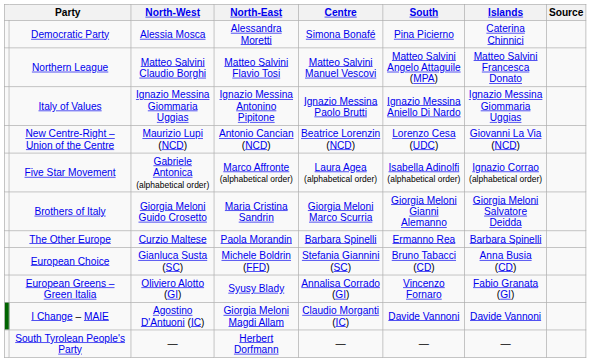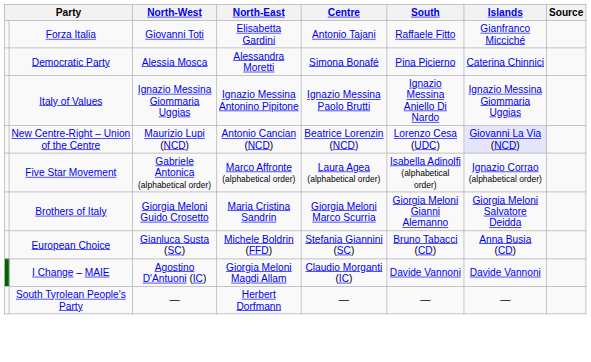+ row: Forza Italia | Giovanni Toti | Elisabetta Gardini | Antonio Tajani | Raffaele Fitto | Gianfranco Micciché
- row: Northern League | Matteo Salvini Claudio Borghi | Matteo Salvini Flavio Tosi | Matteo Salvini Manuel Vescovi | Matteo Salvini Angelo Attaguile (MPA) | Matteo Salvini Francesca Donato
New Centre-Right – Union of the Centre | Islands: no background -> lavender background
- row: The Other Europe | Curzio Maltese | Paola Morandin | Barbara Spinelli | Ermanno Rea | Barbara Spinelli
- row: European Greens – Green Italia | Oliviero Alotto (GI) | Syusy Blady | Annalisa Corrado (GI) | Vincenzo Fornaro | Fabio Granata (GI)
